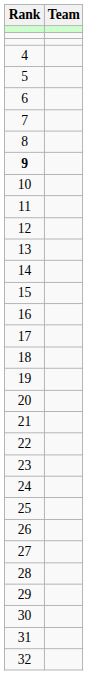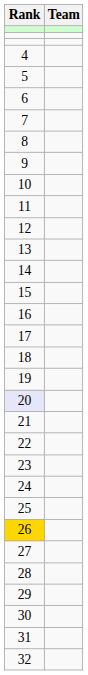row 10 | Rank: bold -> normal
row 21 | Rank: no background -> lavender background
row 27 | Rank: no background -> gold background
